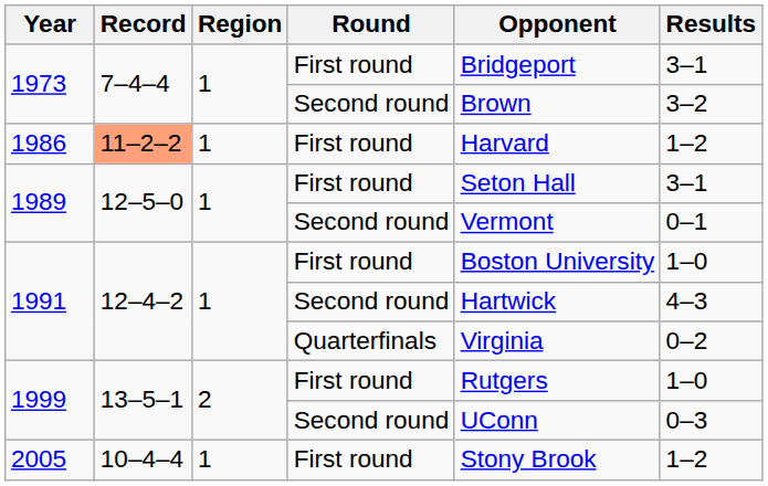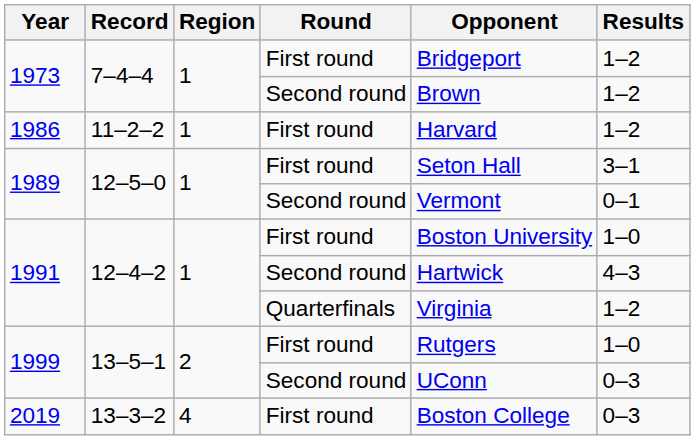1973 / First round | Results: 3–1 -> 1–2
1973 / Second round | Results: 3–2 -> 1–2
1986 | Record: lightsalmon background -> no background
1991 / Quarterfinals | Results: 0–2 -> 1–2
- row: 2005 | 10–4–4 | 1 | First round | Stony Brook | 1–2
+ row: 2019 | 13–3–2 | 4 | First round | Boston College | 0–3
